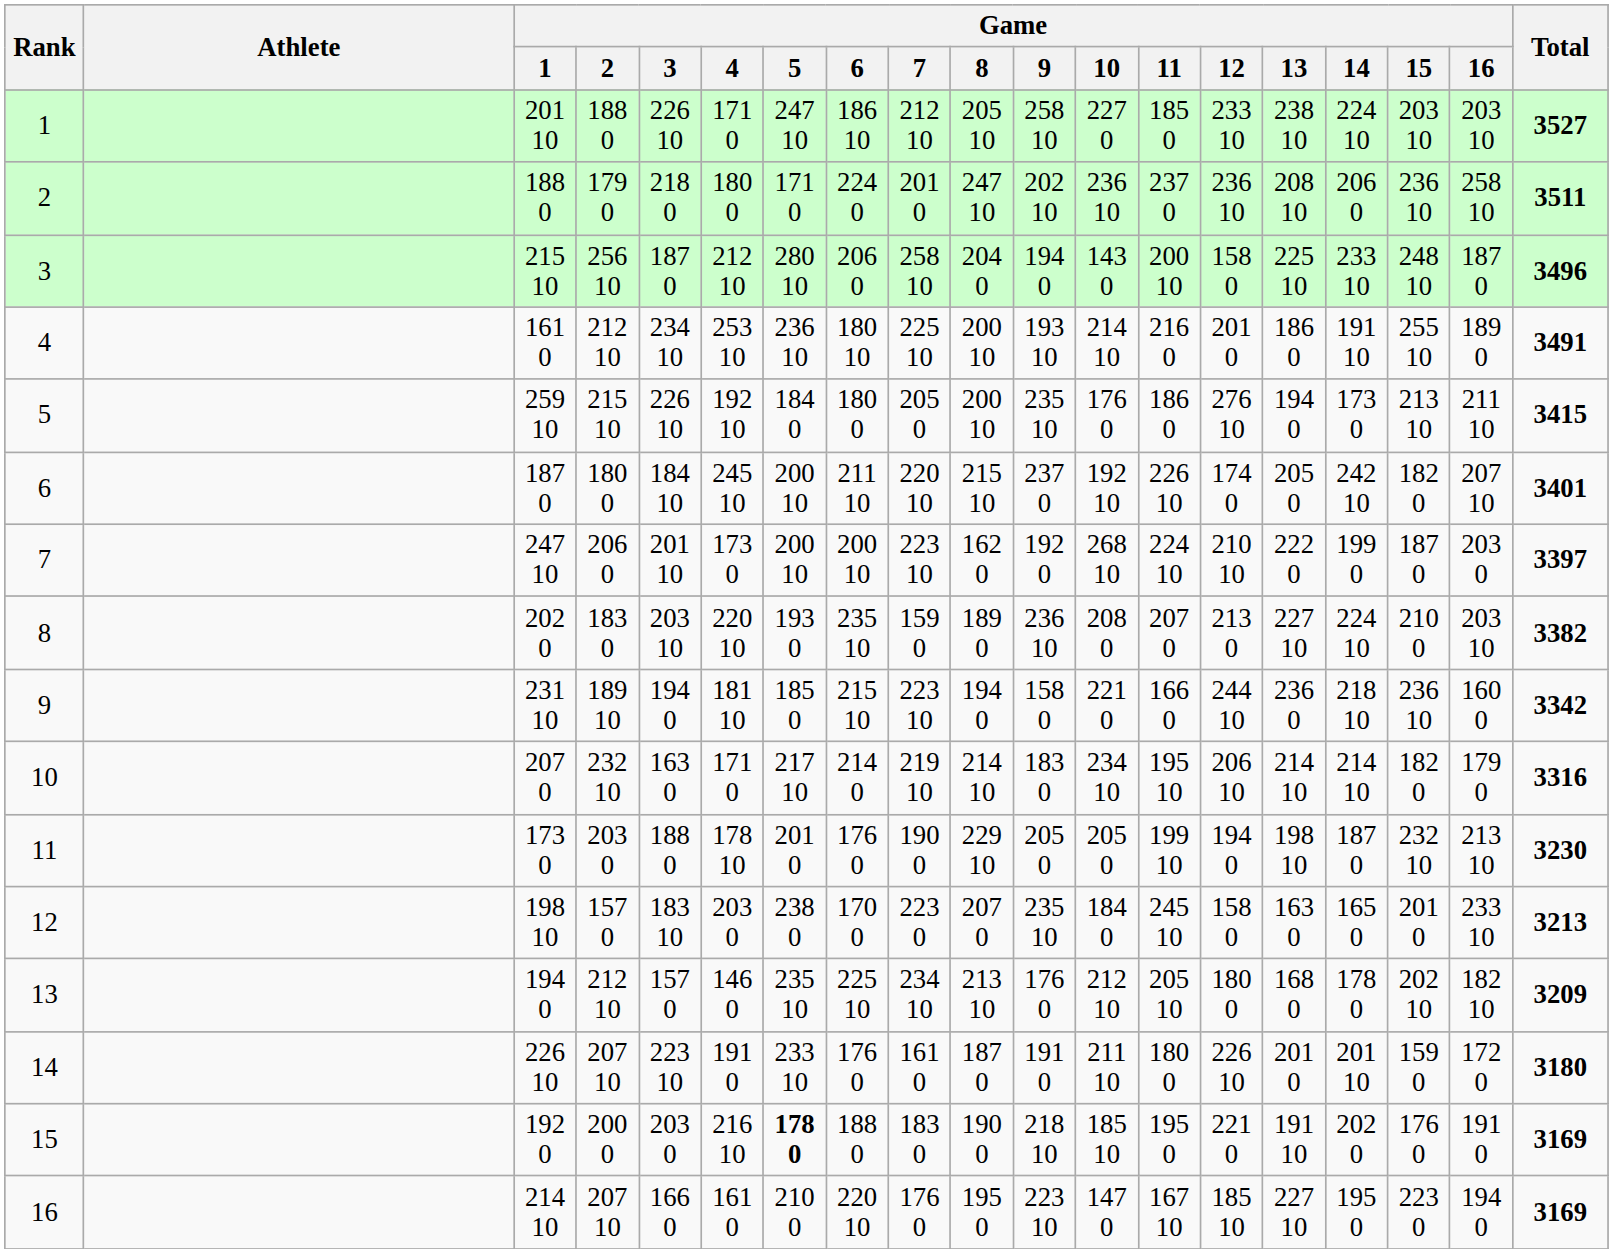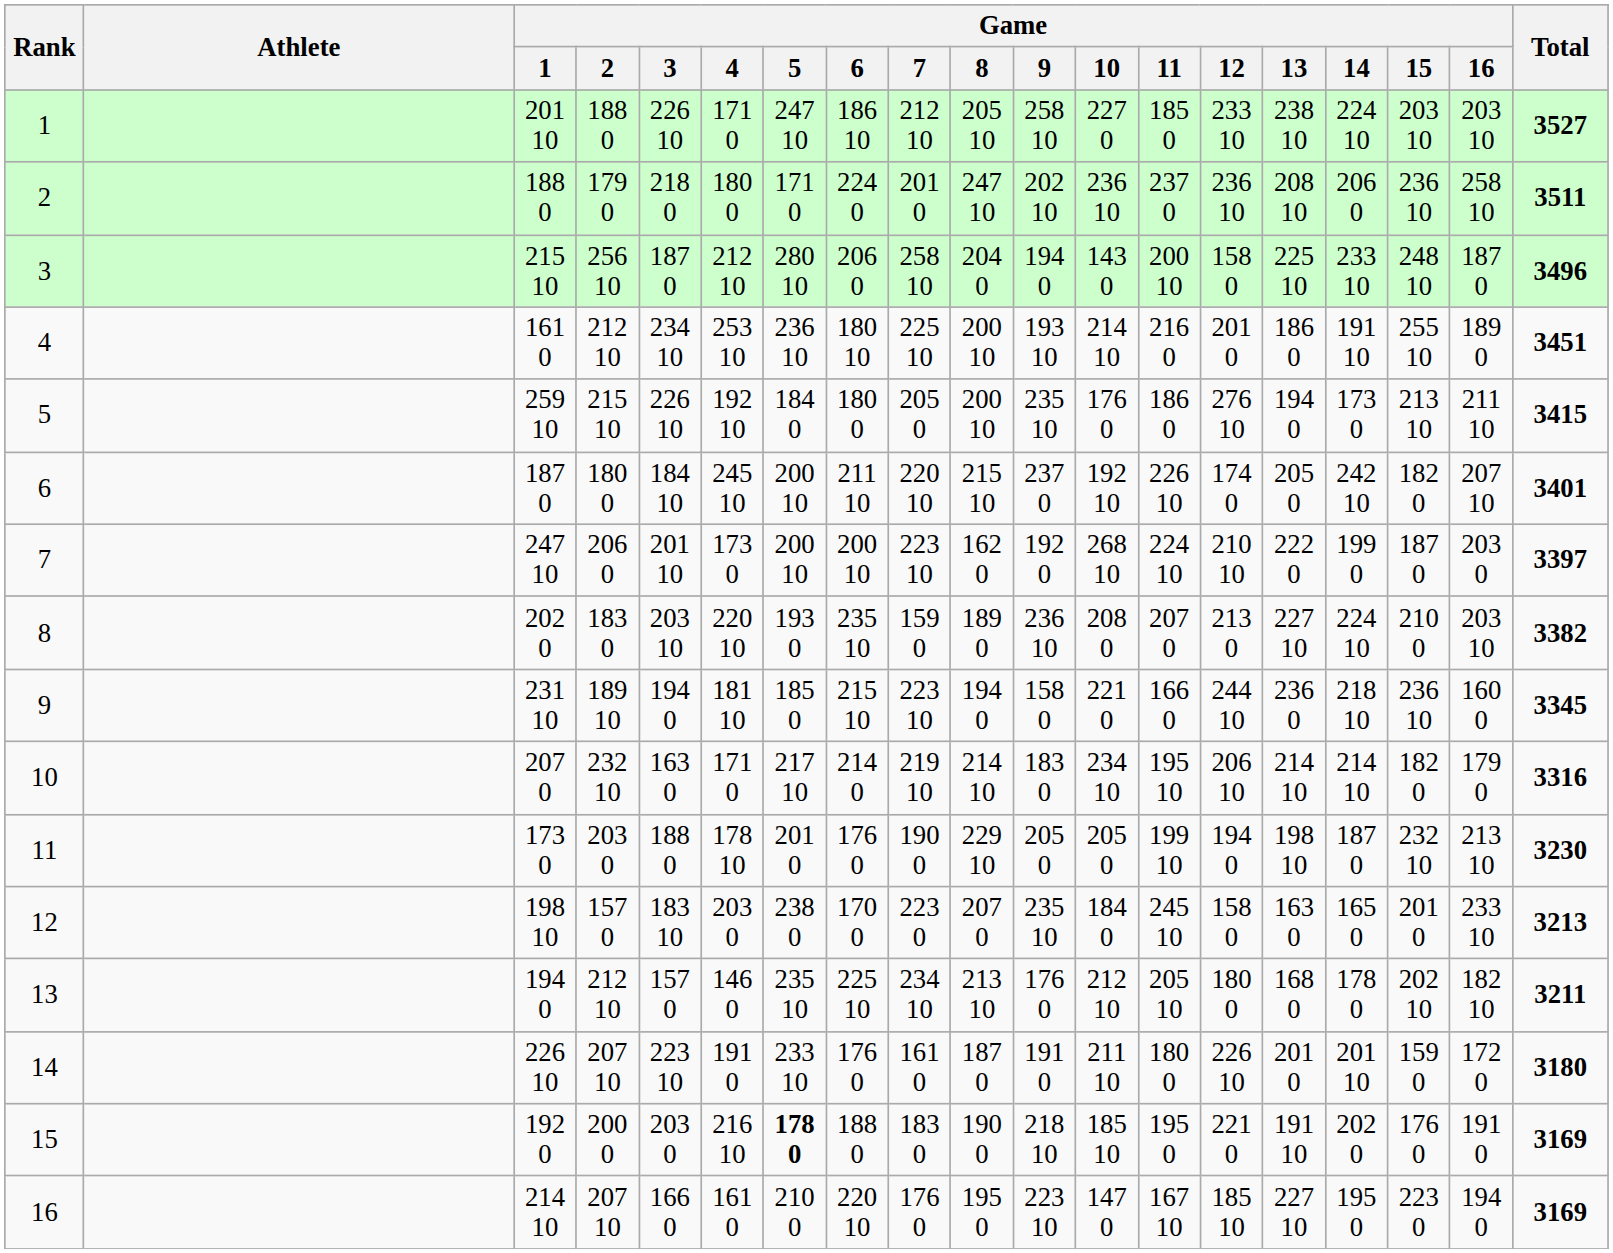row 6 | Total: 3491 -> 3451
row 11 | Total: 3342 -> 3345
row 15 | Total: 3209 -> 3211
